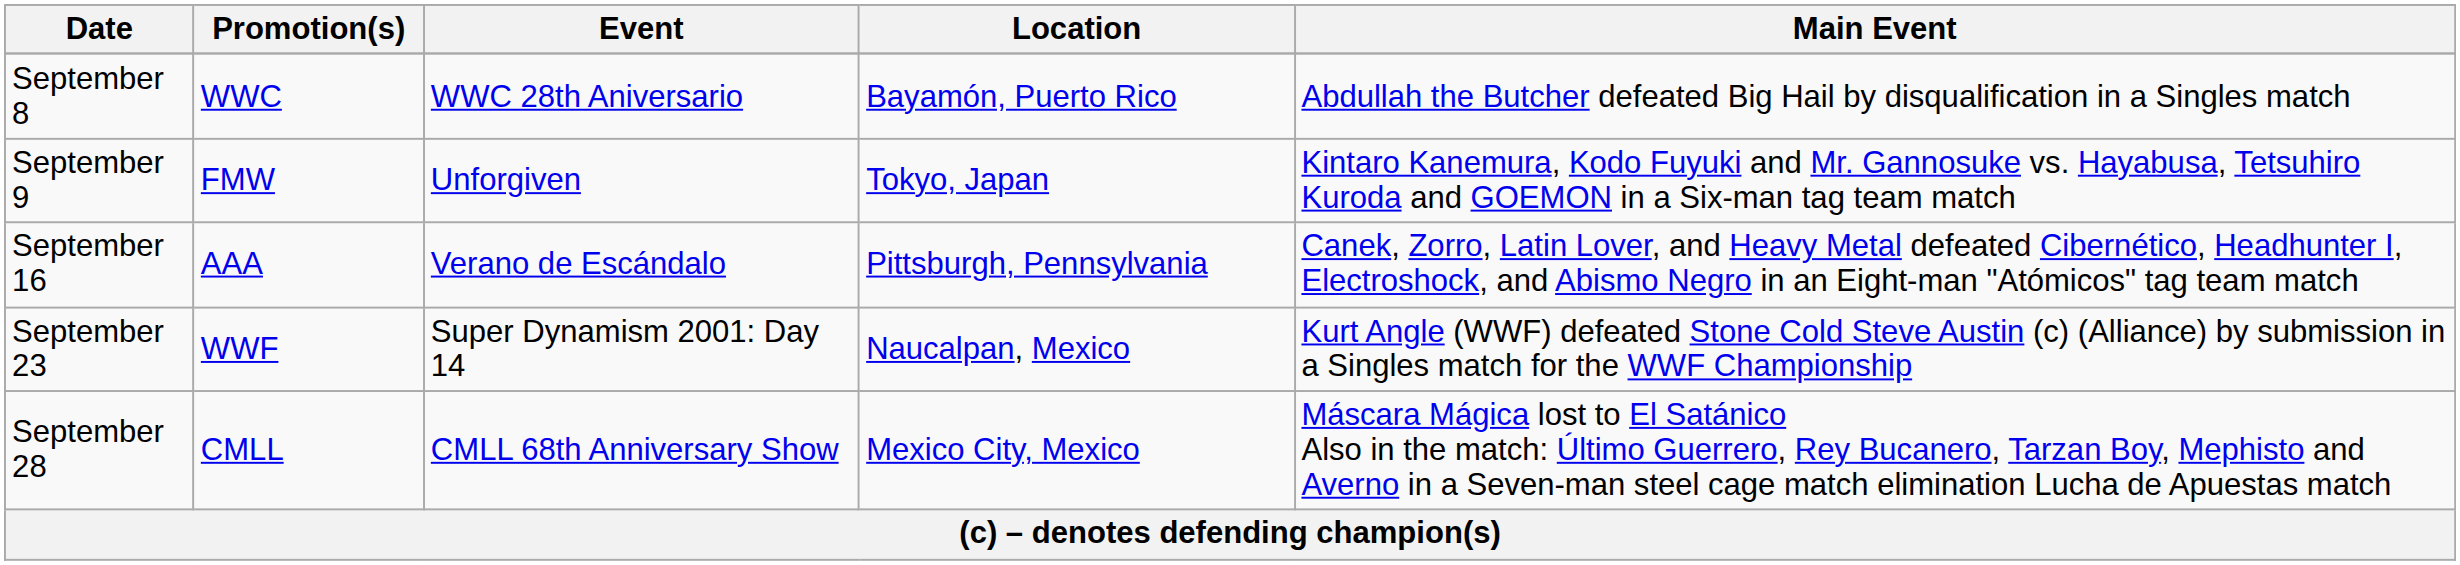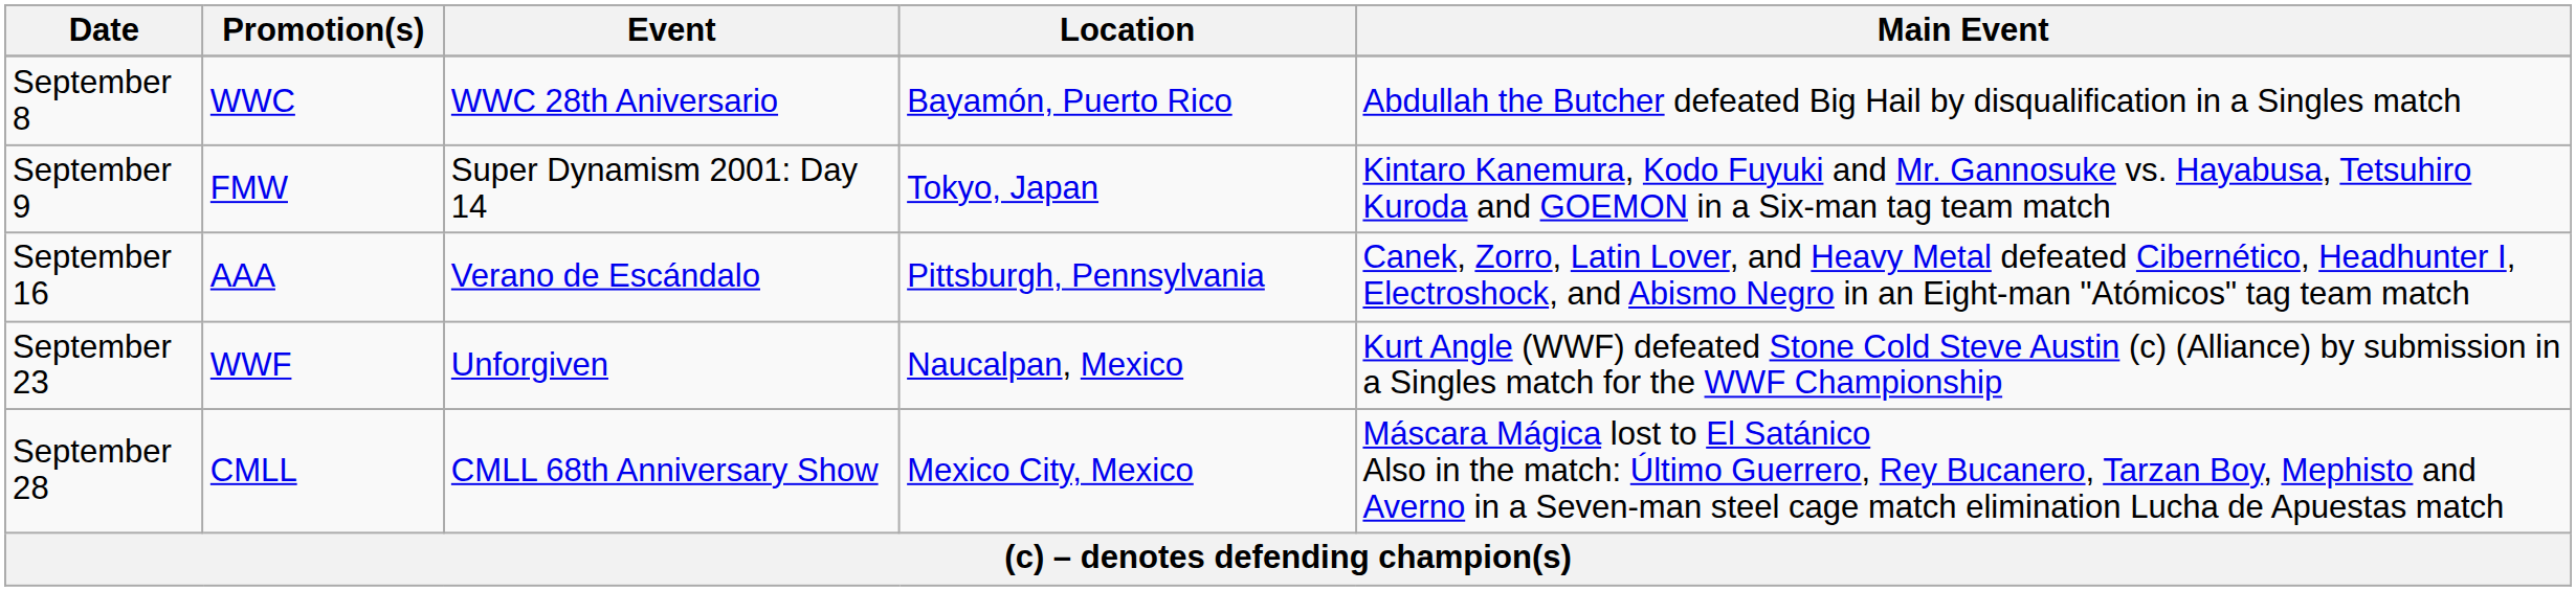September 9 | Event: Unforgiven -> Super Dynamism 2001: Day 14
September 23 | Event: Super Dynamism 2001: Day 14 -> Unforgiven
